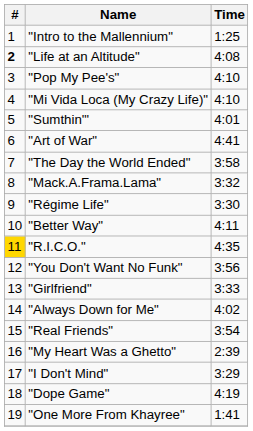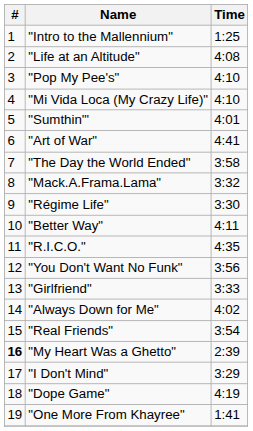"Life at an Altitude" | #: bold -> normal
"R.I.C.O." | #: gold background -> no background
"My Heart Was a Ghetto" | #: normal -> bold
